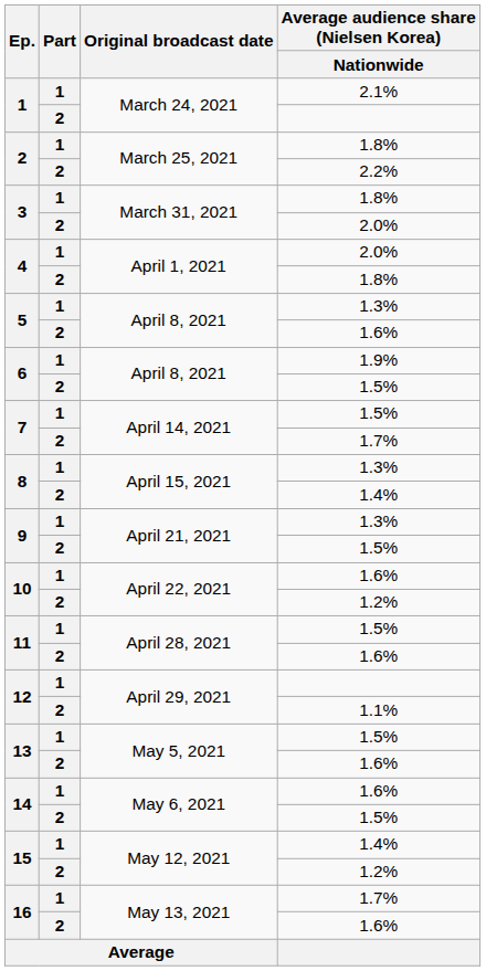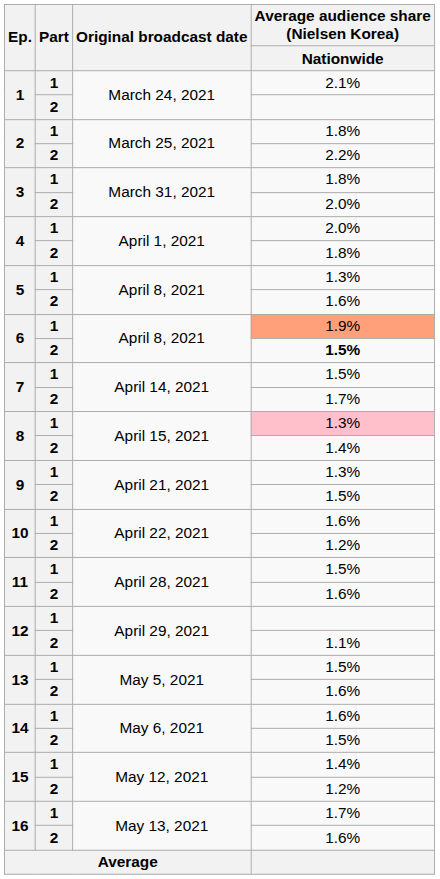6 / 1.9% | Average audience share (Nielsen Korea) / Nationwide: no background -> lightsalmon background
6 / 1.5% | Average audience share (Nielsen Korea) / Nationwide: normal -> bold
8 / 1.3% | Average audience share (Nielsen Korea) / Nationwide: no background -> pink background
